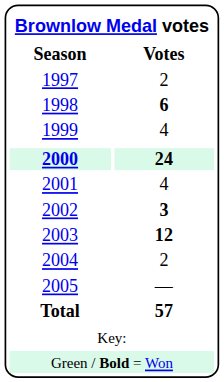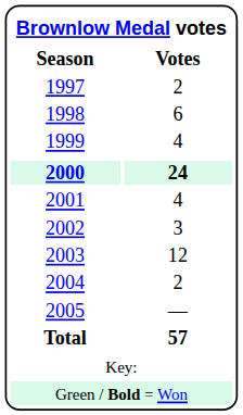1998 | Votes: bold -> normal
2002 | Votes: bold -> normal
2003 | Votes: bold -> normal
